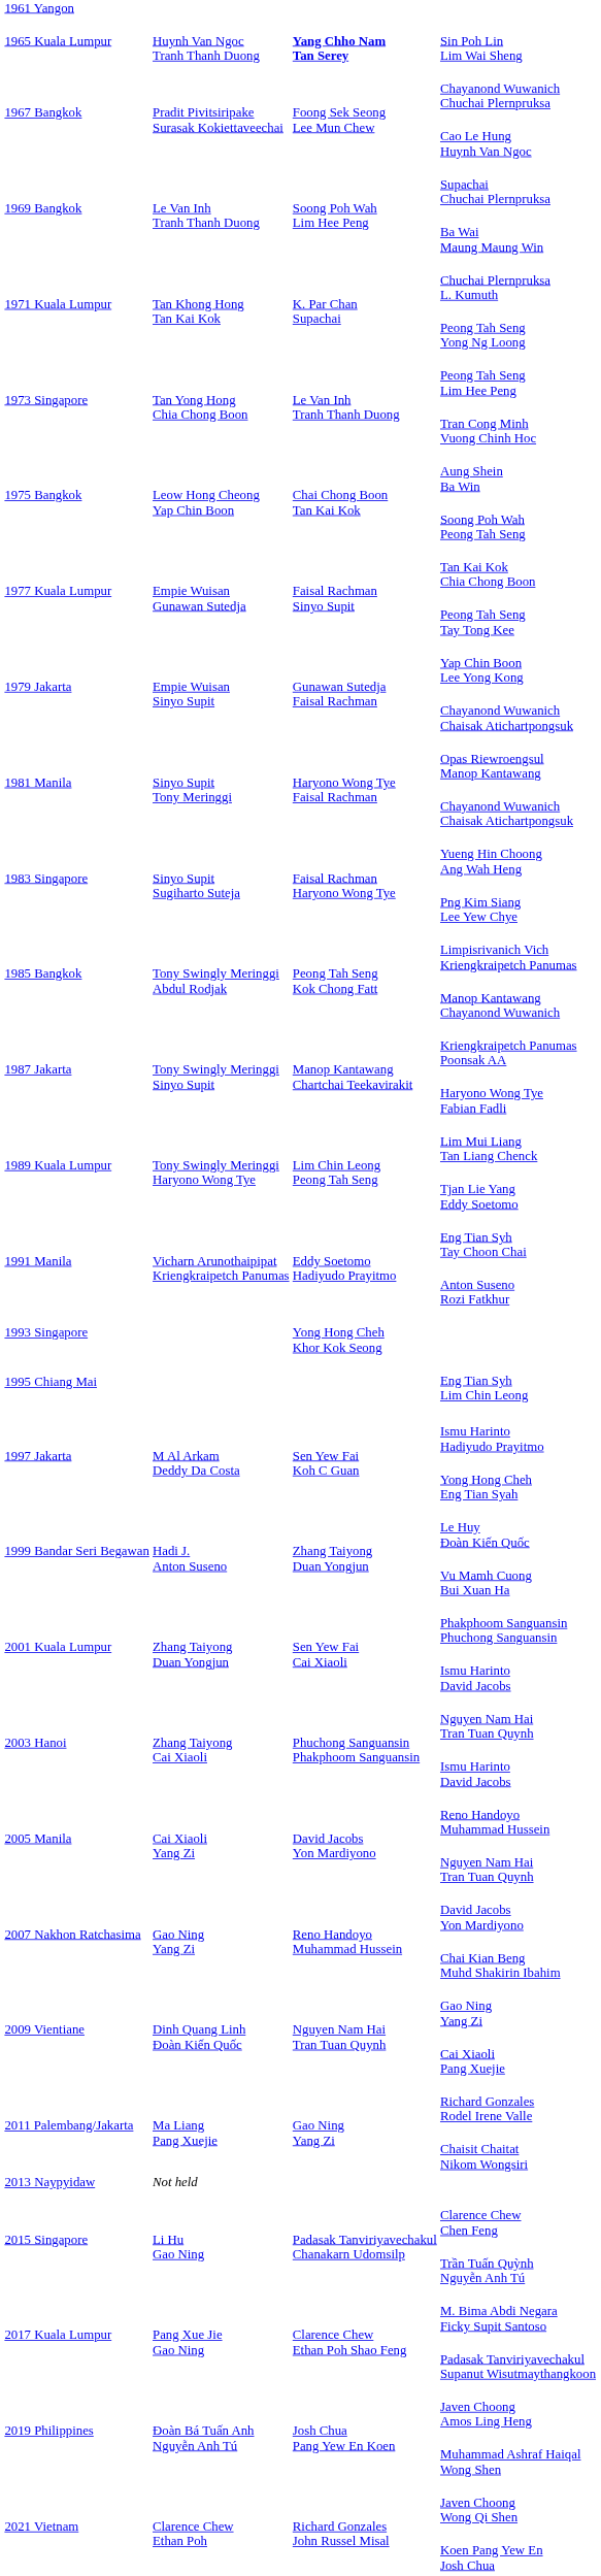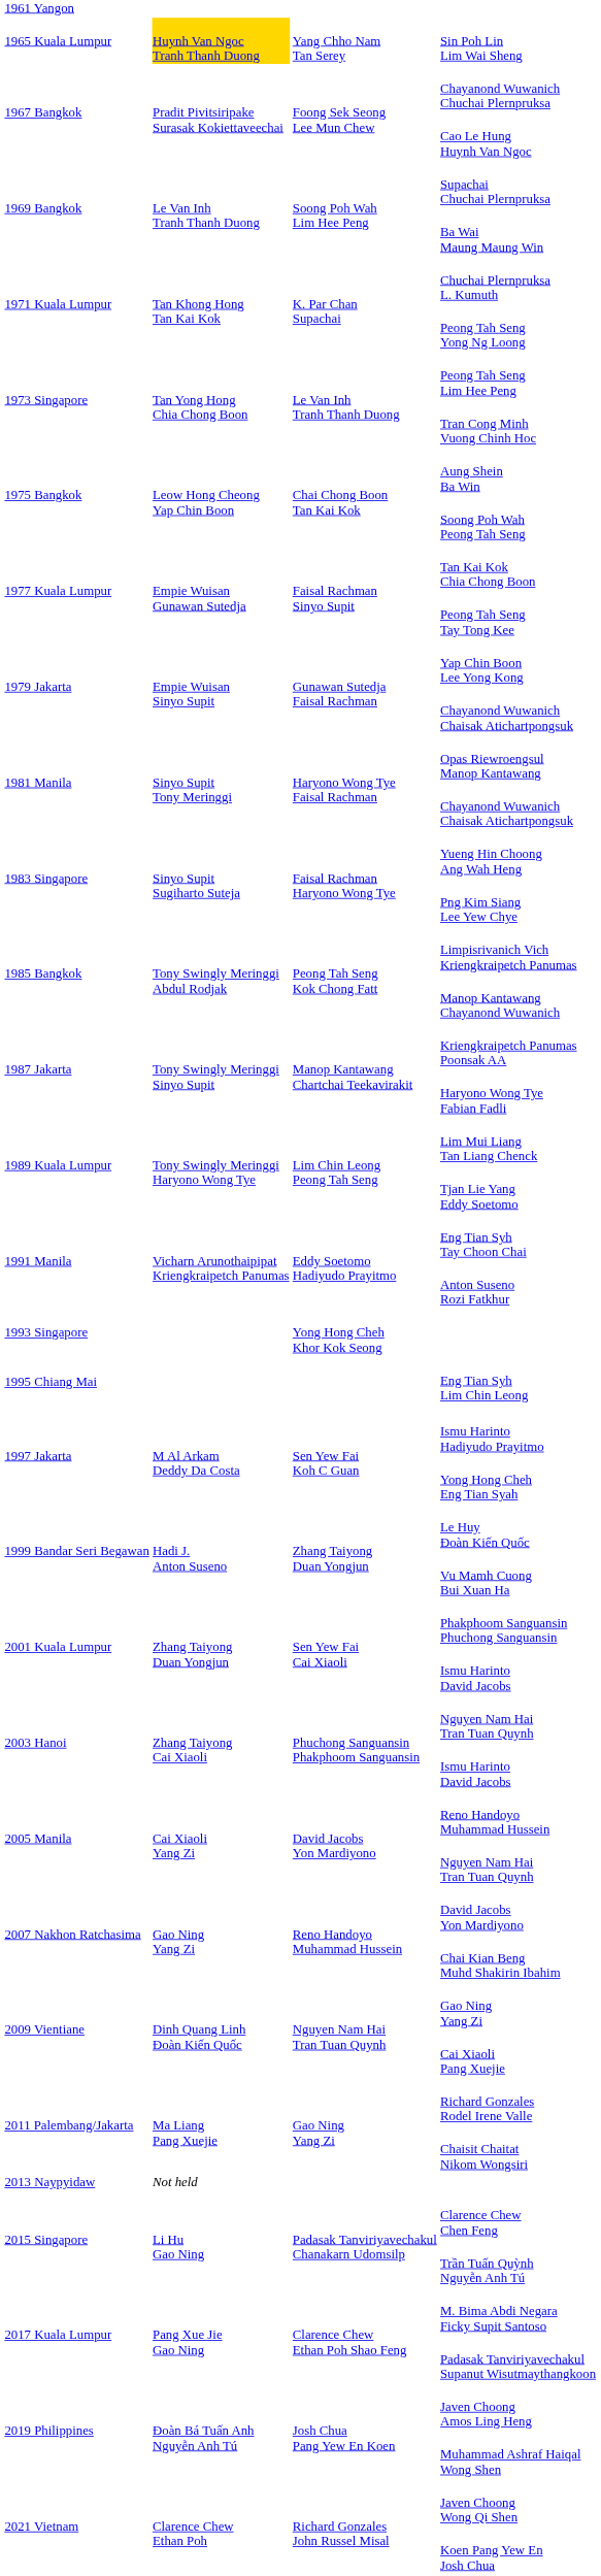Sin Poh Lin Lim Wai Sheng | column 2: no background -> gold background
Sin Poh Lin Lim Wai Sheng | column 3: bold -> normal
